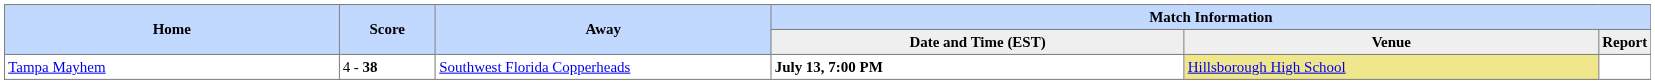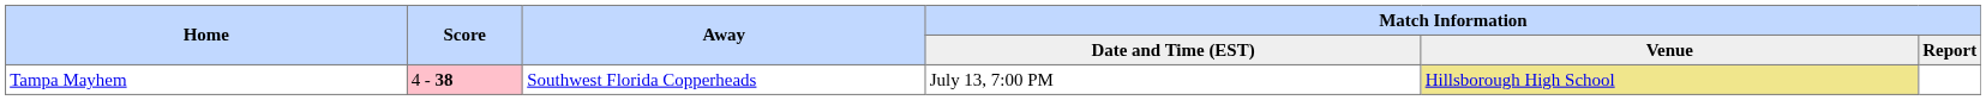Tampa Mayhem | Score: no background -> pink background
Tampa Mayhem | column 4: bold -> normal
